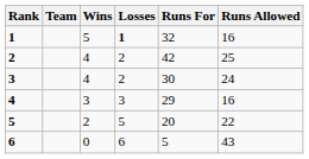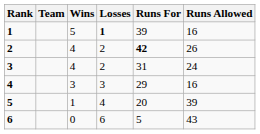row 2 | Runs For: 32 -> 39
row 3 | Runs For: normal -> bold
row 3 | Runs Allowed: 25 -> 26
row 4 | Runs For: 30 -> 31
row 6 | Wins: 2 -> 1
row 6 | Losses: 5 -> 4
row 6 | Runs Allowed: 22 -> 39
